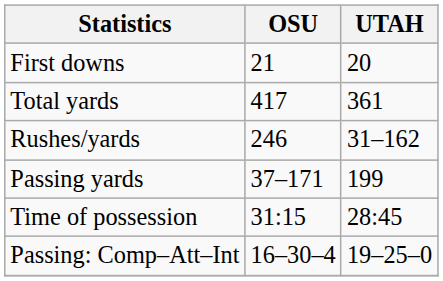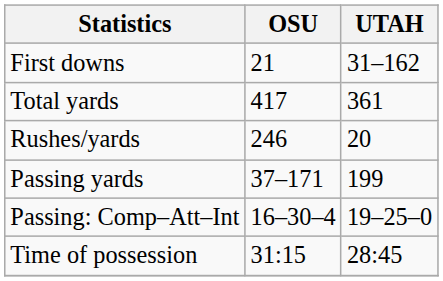First downs | UTAH: 20 -> 31–162
Rushes/yards | UTAH: 31–162 -> 20
rows swapped: Passing: Comp–Att–Int <-> Time of possession
